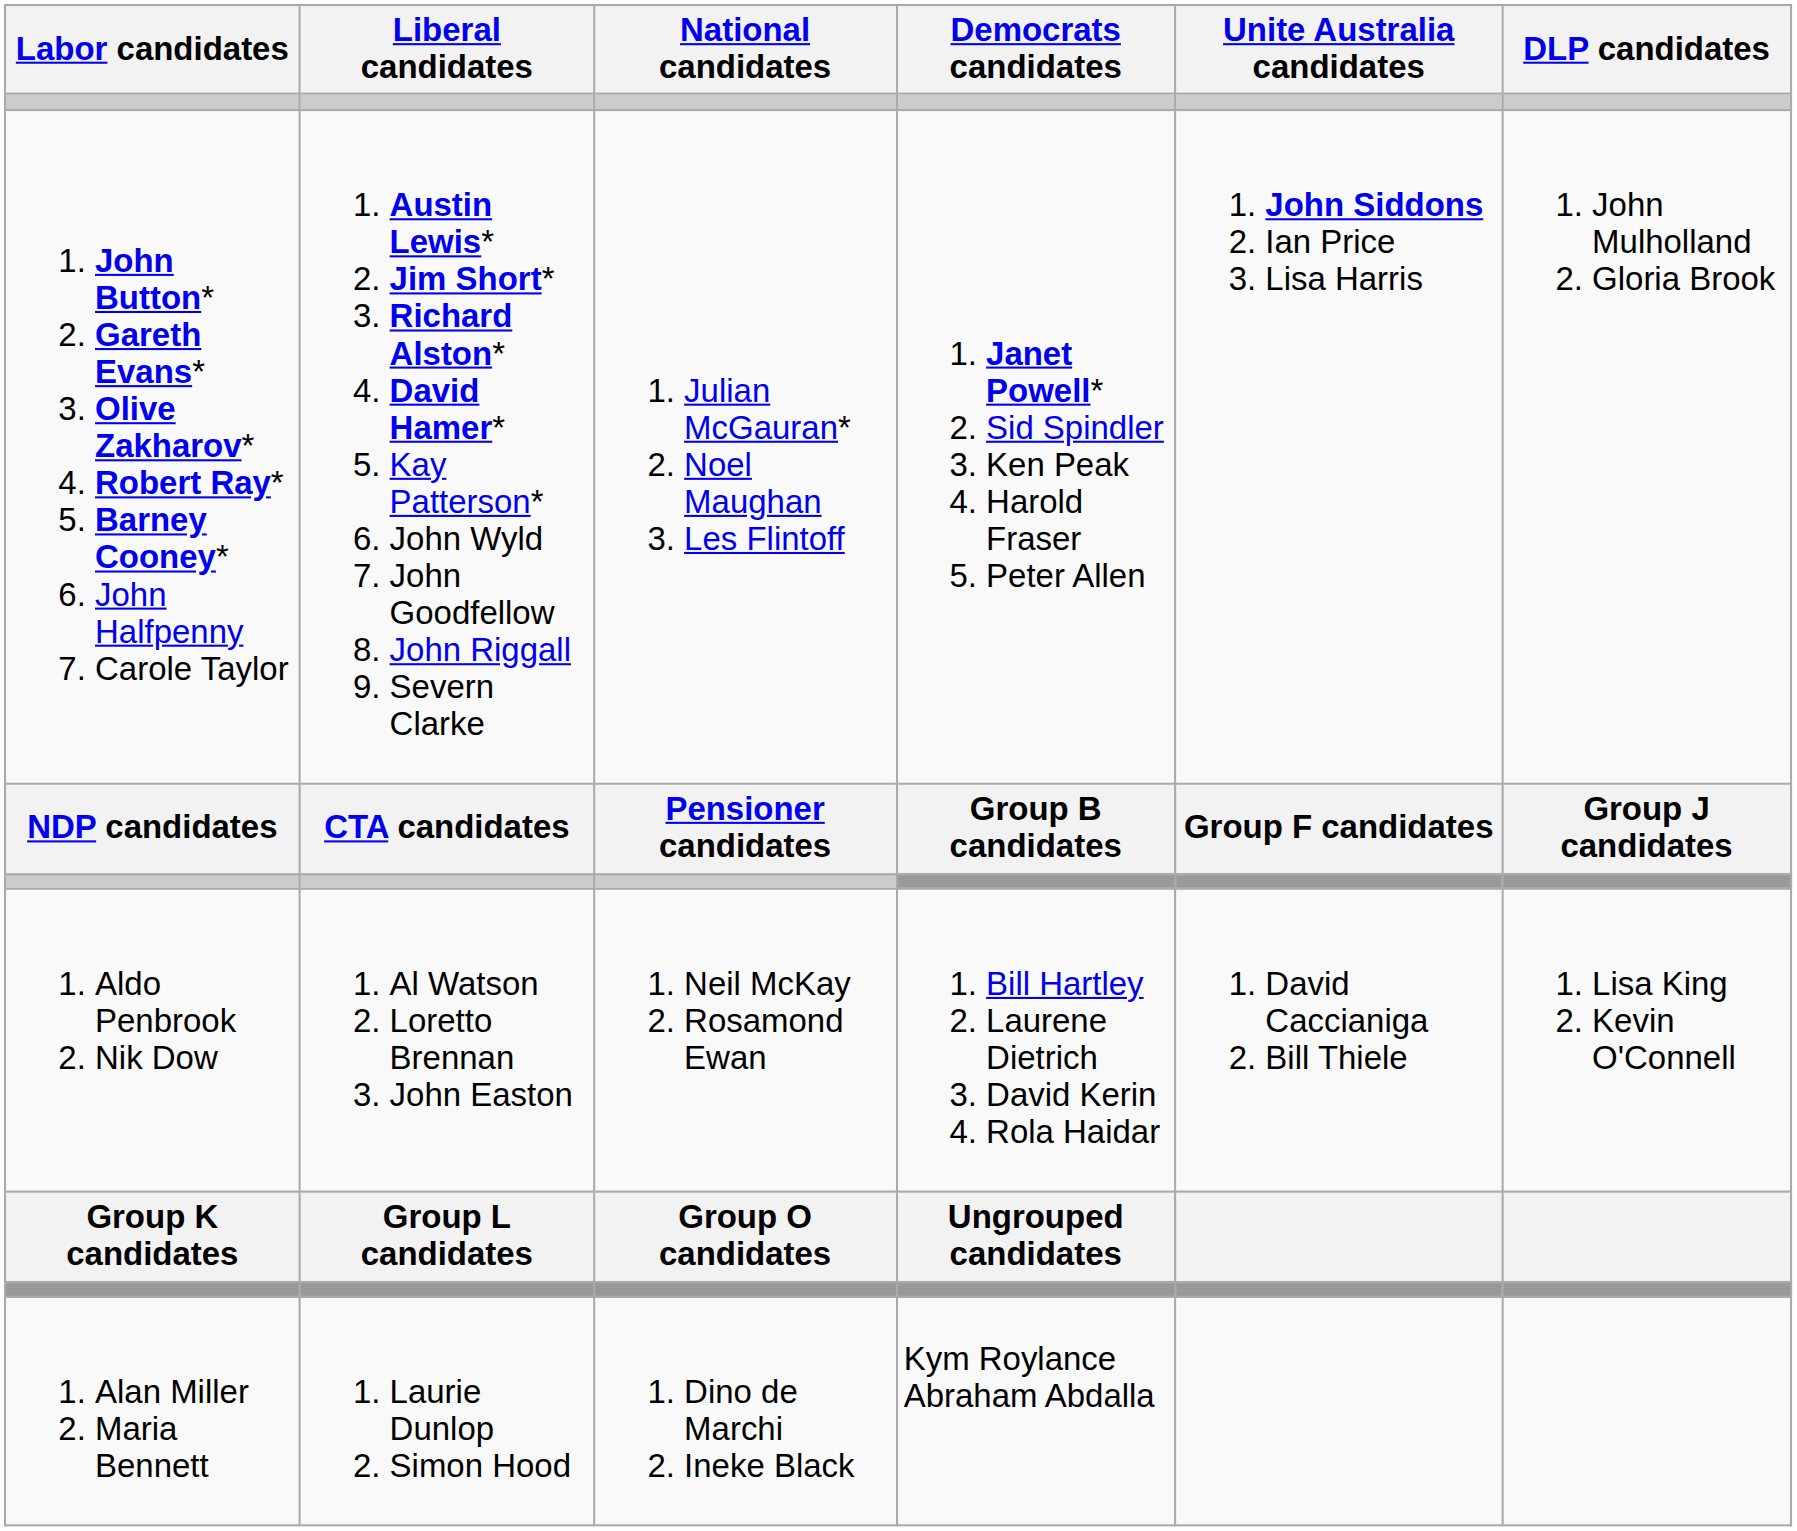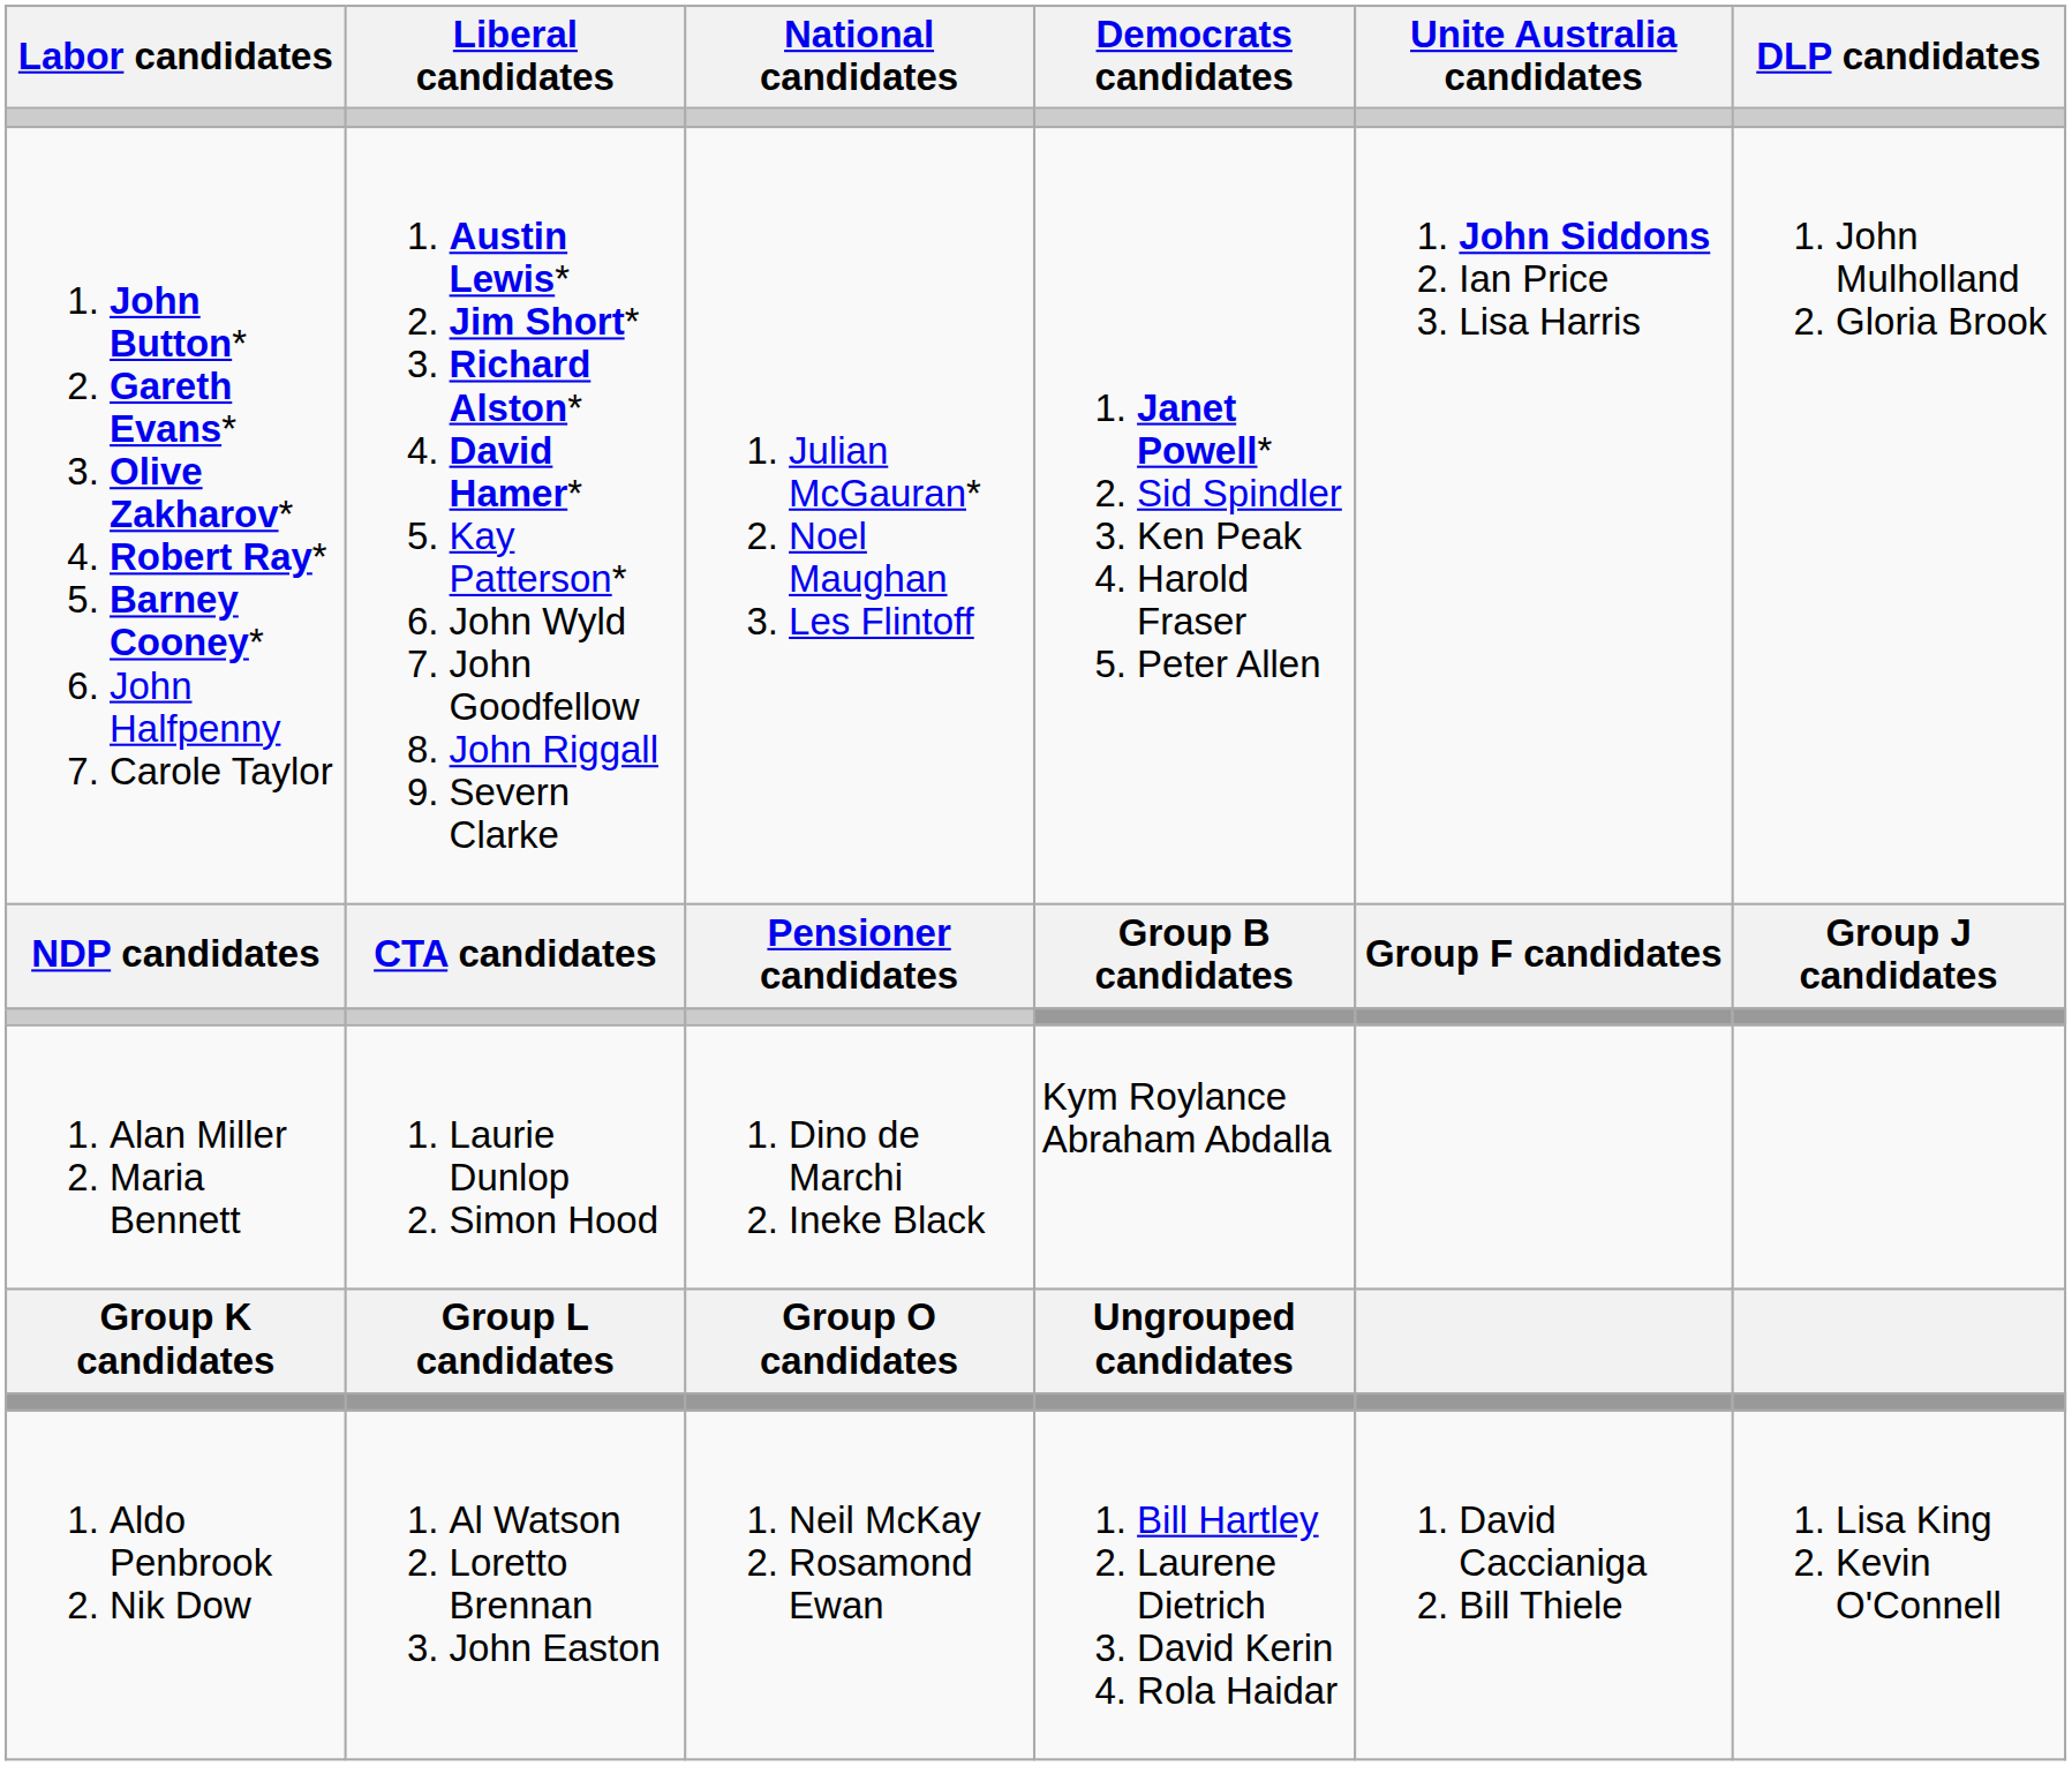rows swapped: Aldo Penbrook Nik Dow <-> Alan Miller Maria Bennett
